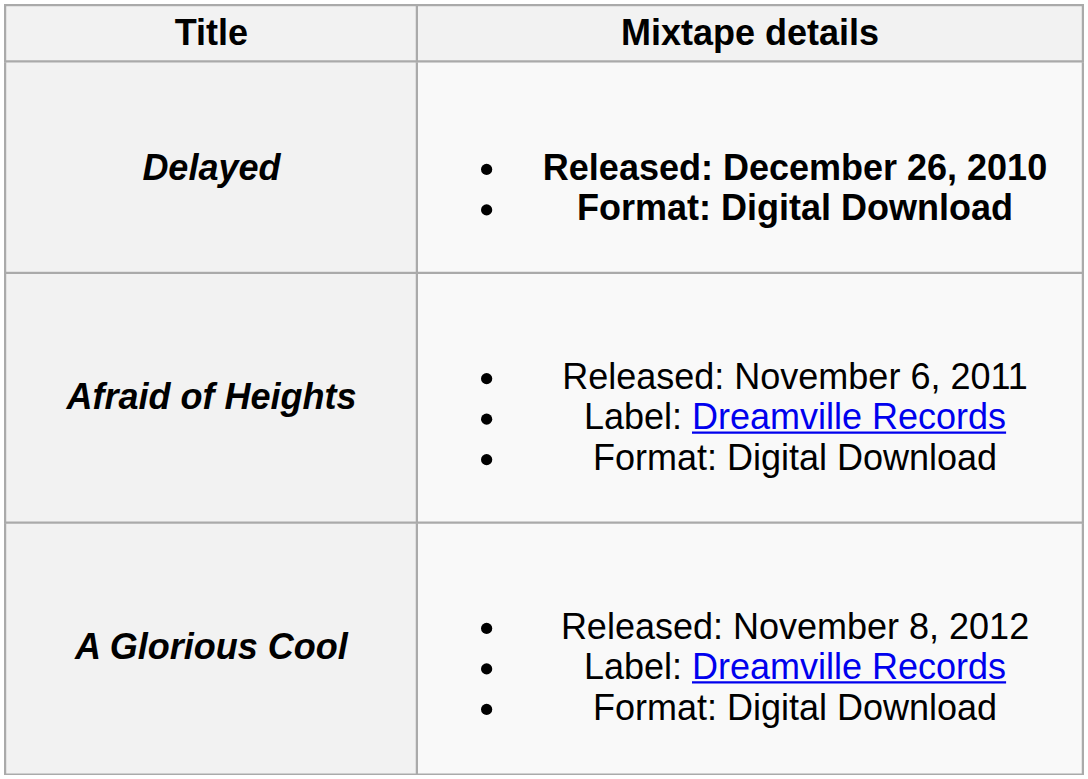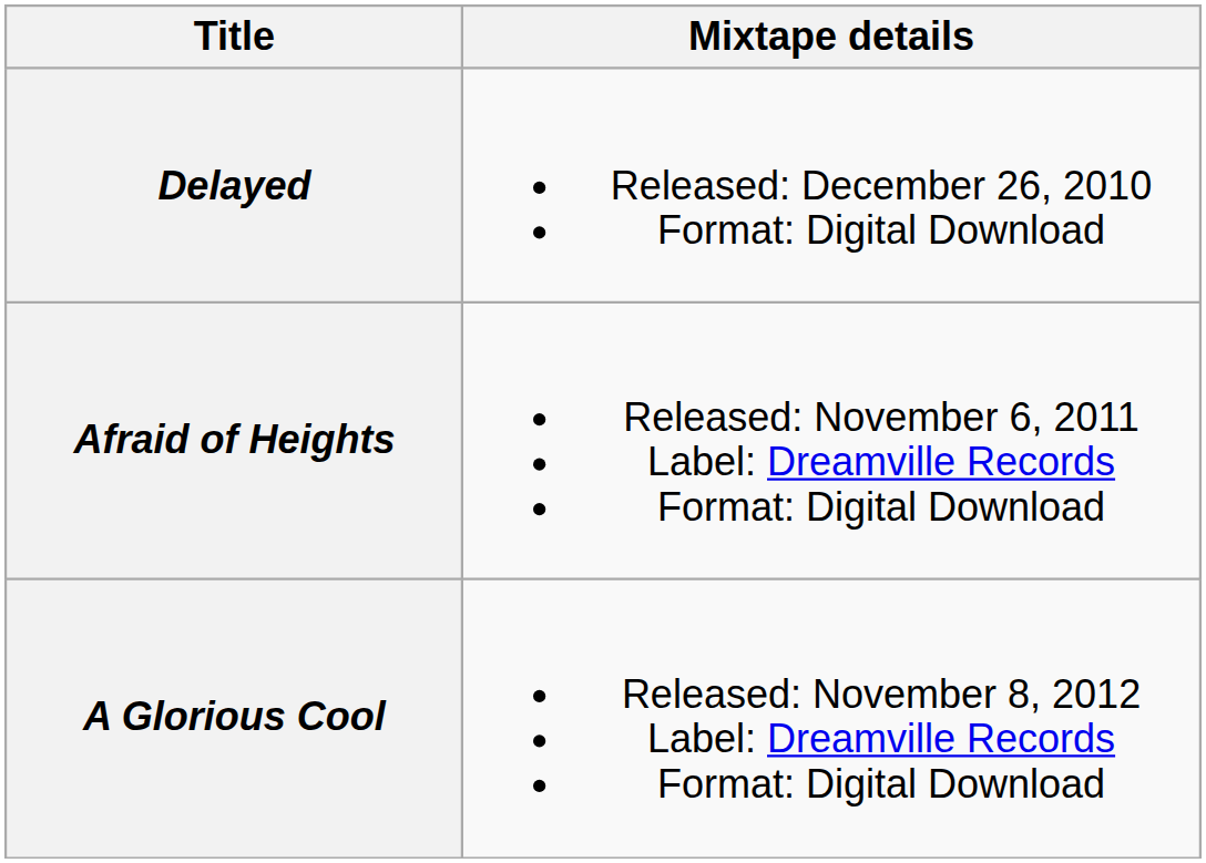Delayed | Mixtape details: bold -> normal
